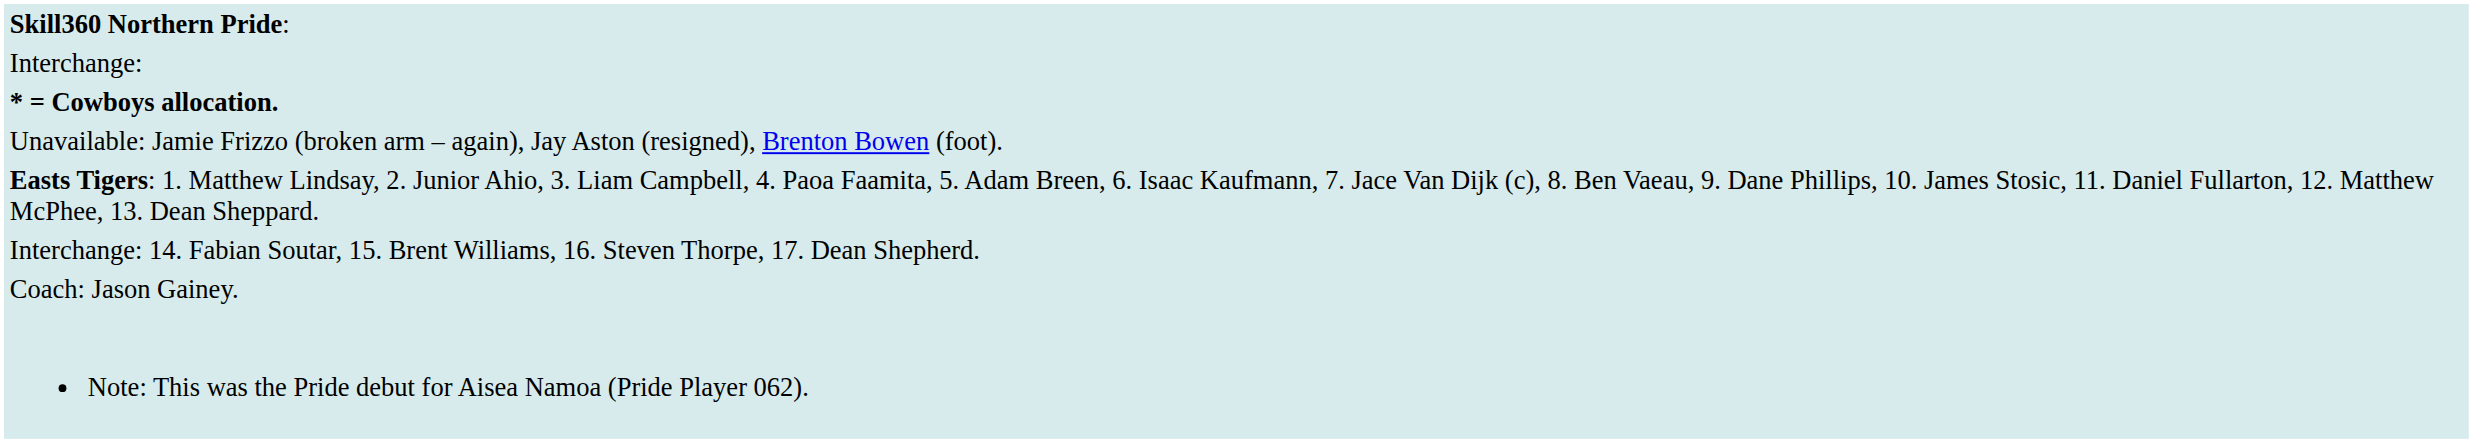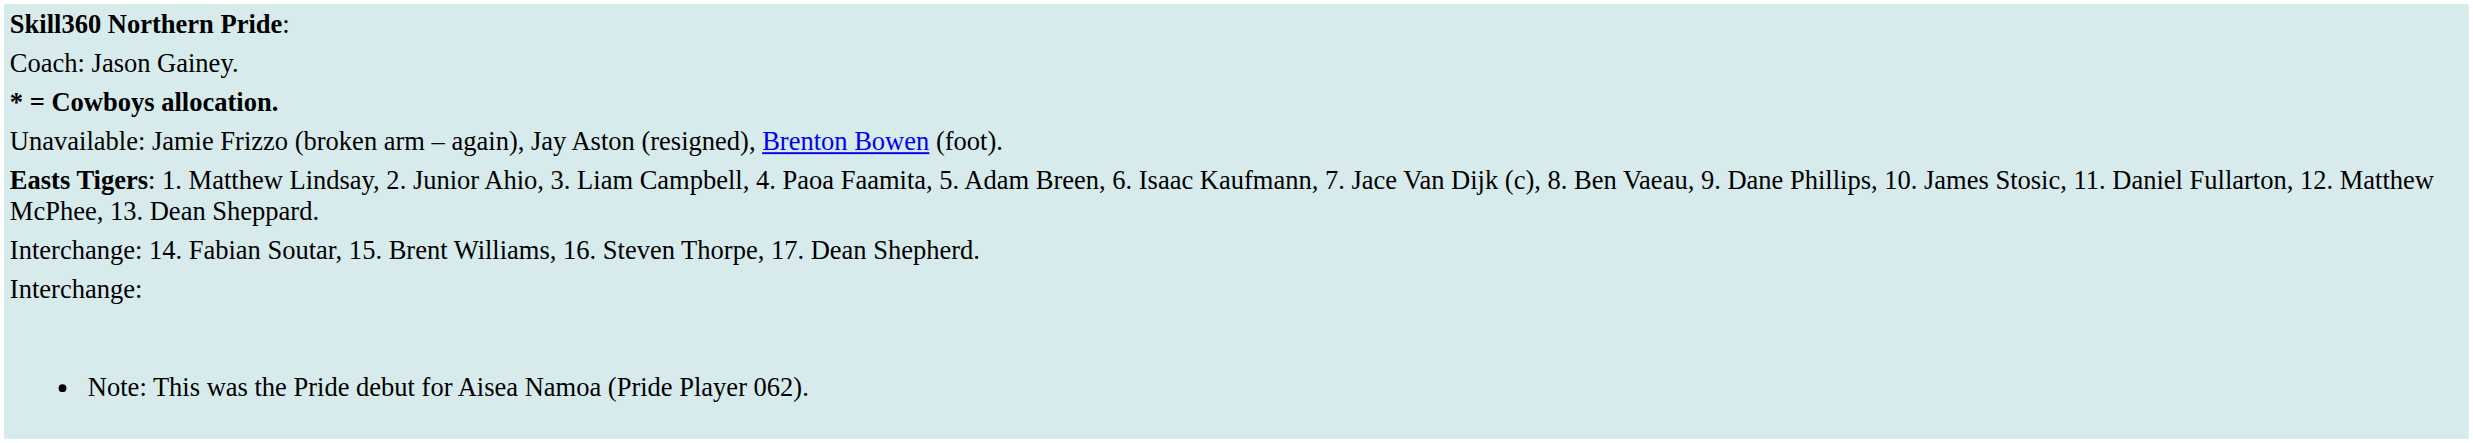row 2 | column 1: Interchange: -> Coach: Jason Gainey.
row 7 | column 1: Coach: Jason Gainey. -> Interchange:
